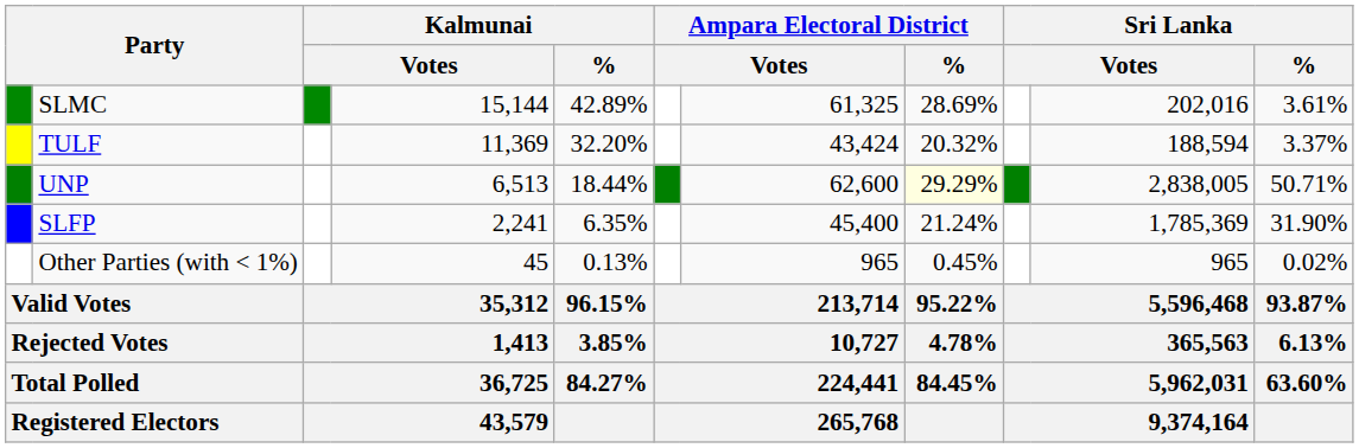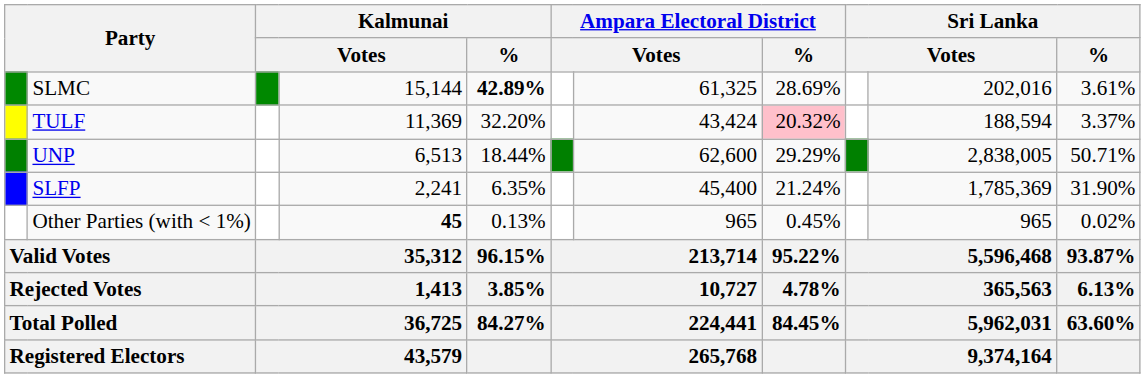SLMC | Kalmunai / %: normal -> bold
TULF | Ampara Electoral District / %: no background -> pink background
UNP | Ampara Electoral District / %: lightyellow background -> no background
Other Parties (with < 1%) | column 4: normal -> bold
